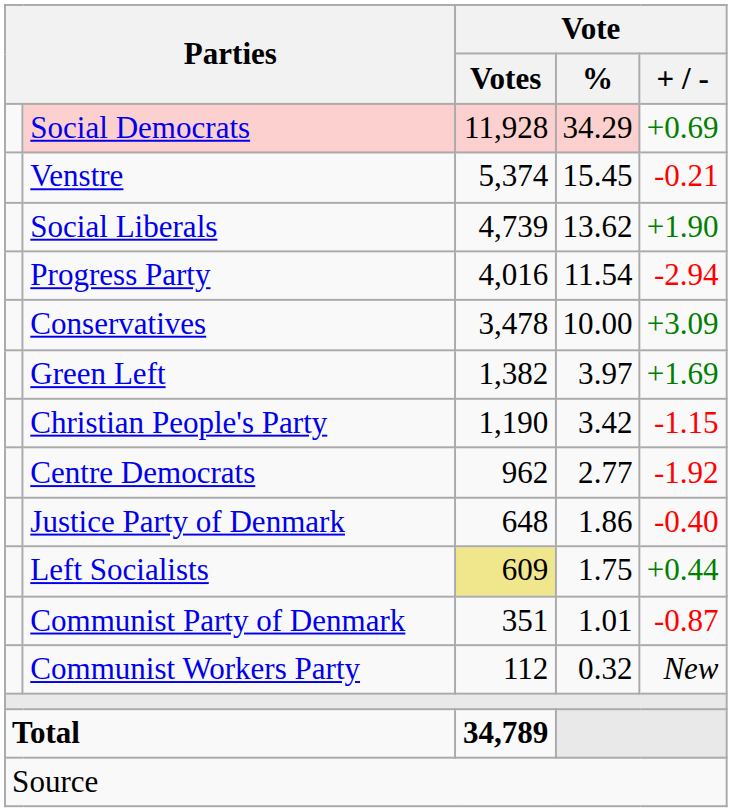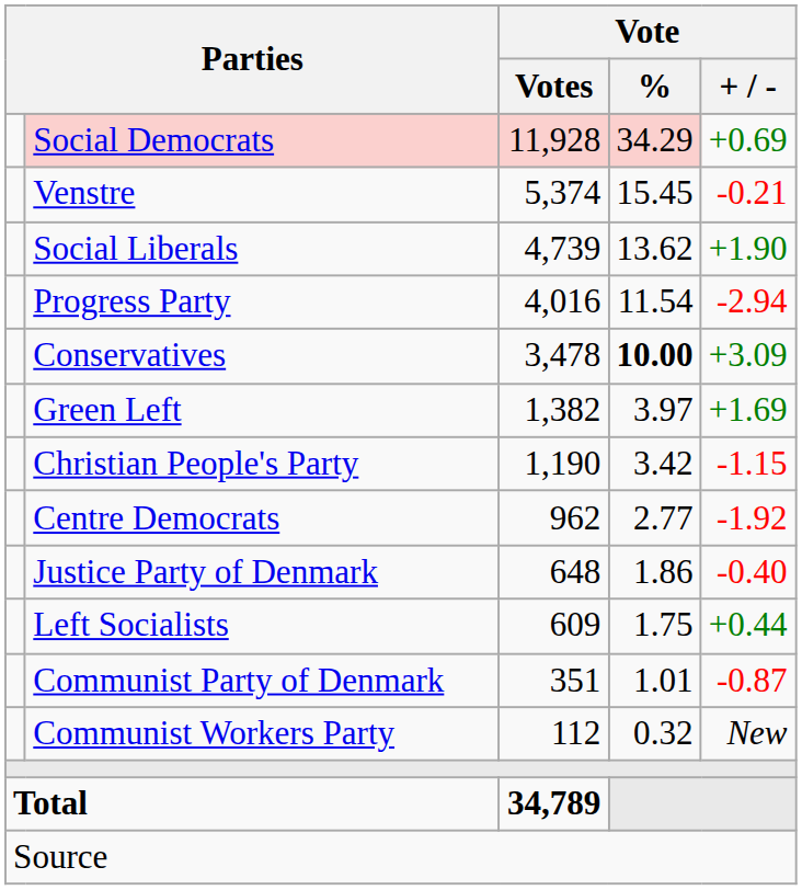Conservatives | Vote / %: normal -> bold
Left Socialists | Vote / Votes: khaki background -> no background
